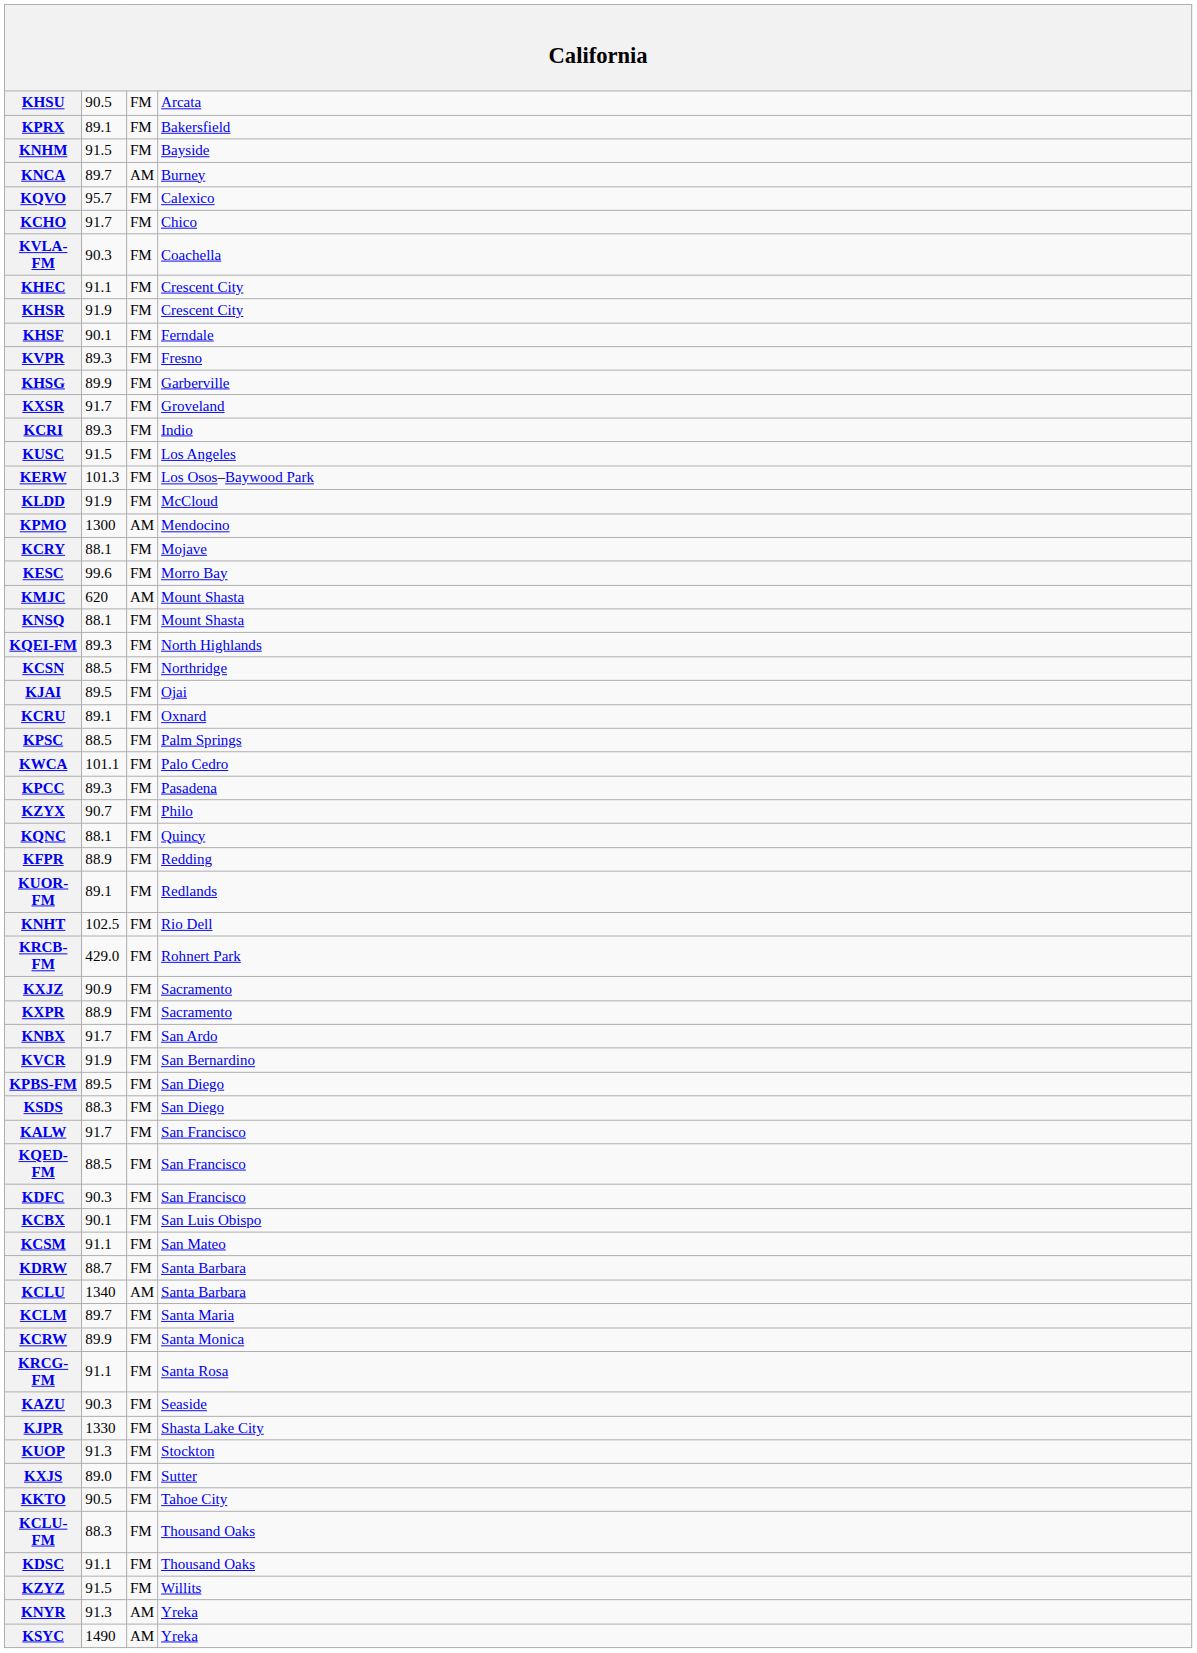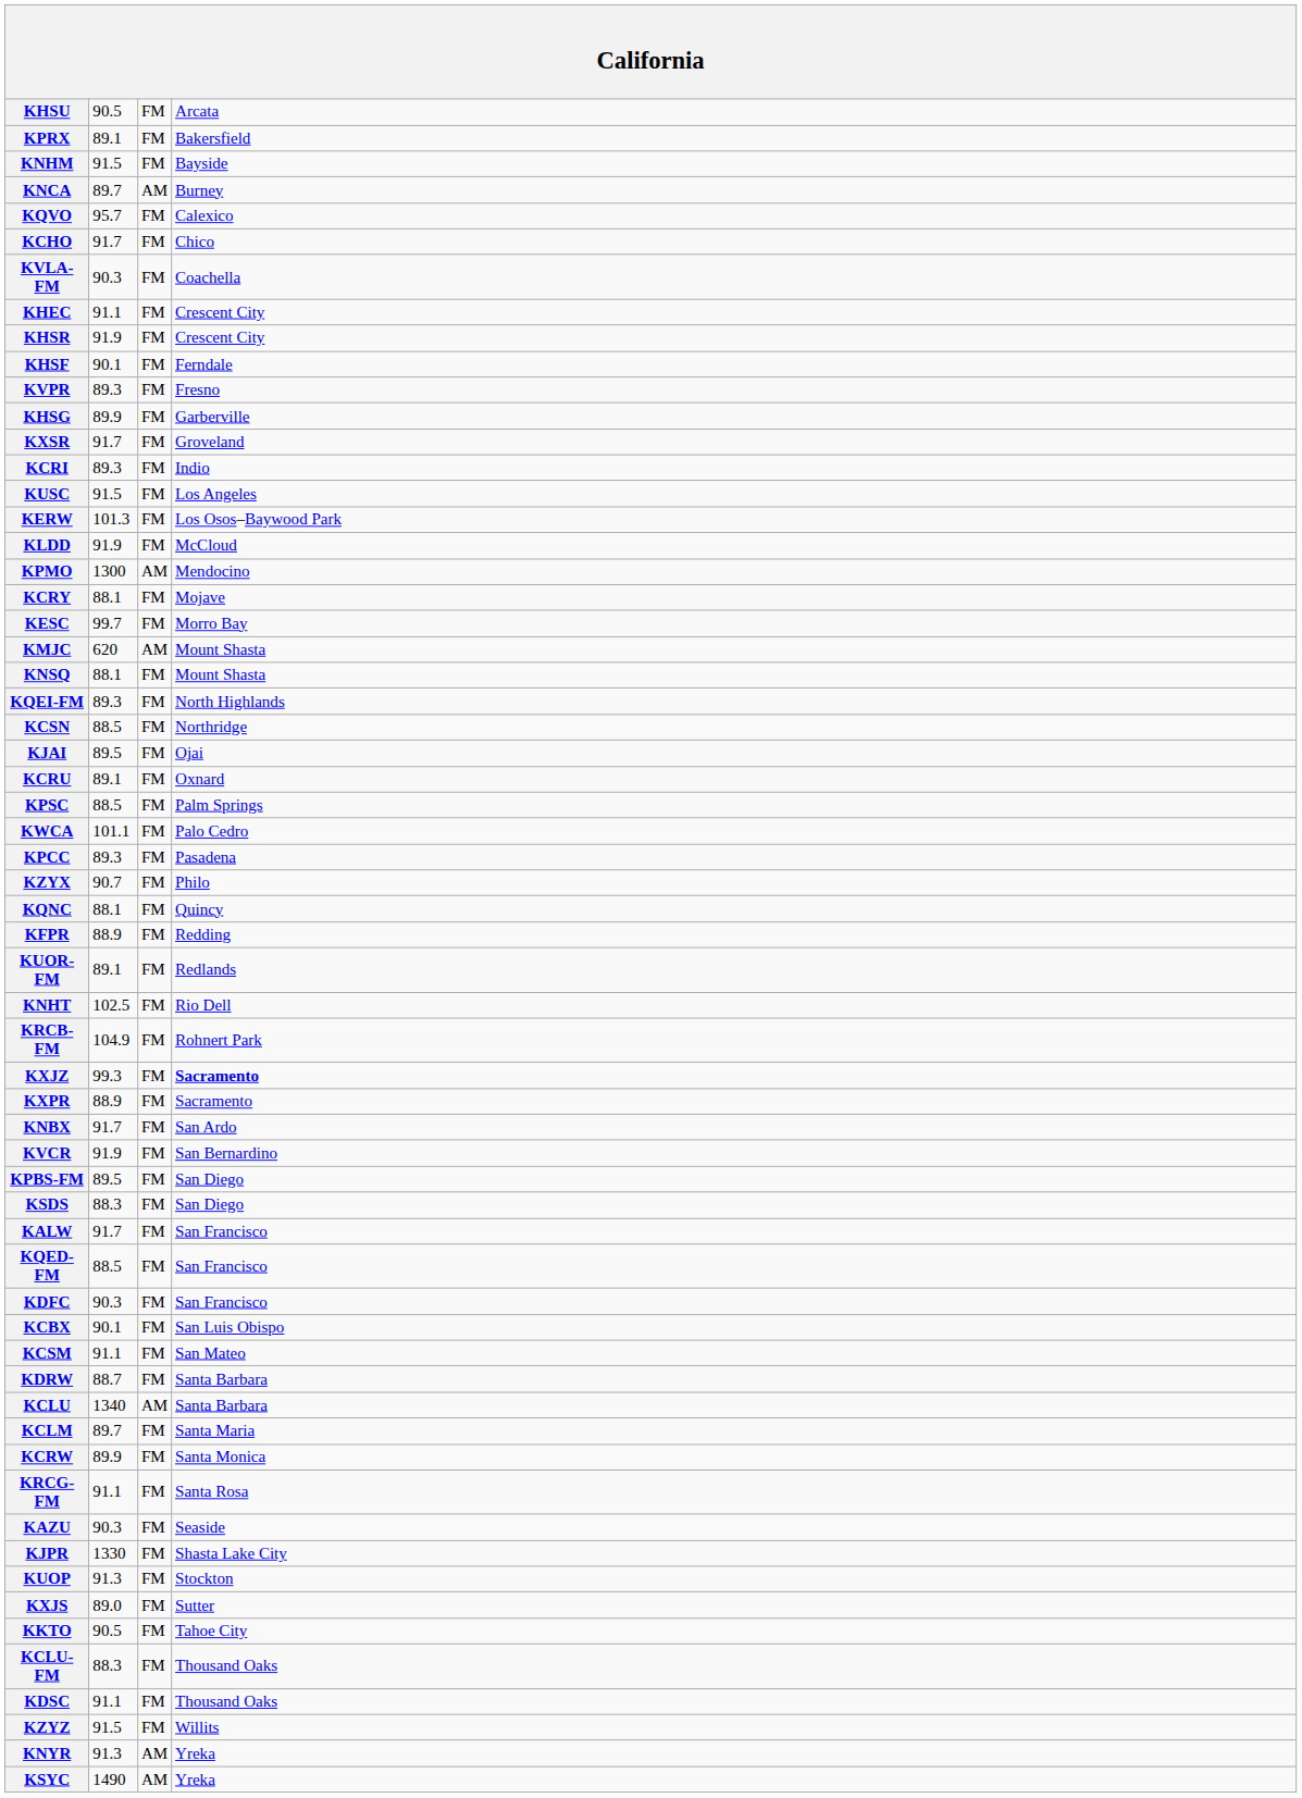KESC | column 2: 99.6 -> 99.7
KRCB-FM | column 2: 429.0 -> 104.9
KXJZ | column 2: 90.9 -> 99.3
KXJZ | column 4: normal -> bold
